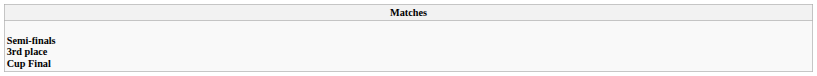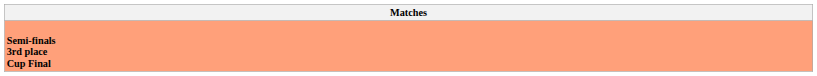row 2 | column 1: no background -> lightsalmon background
